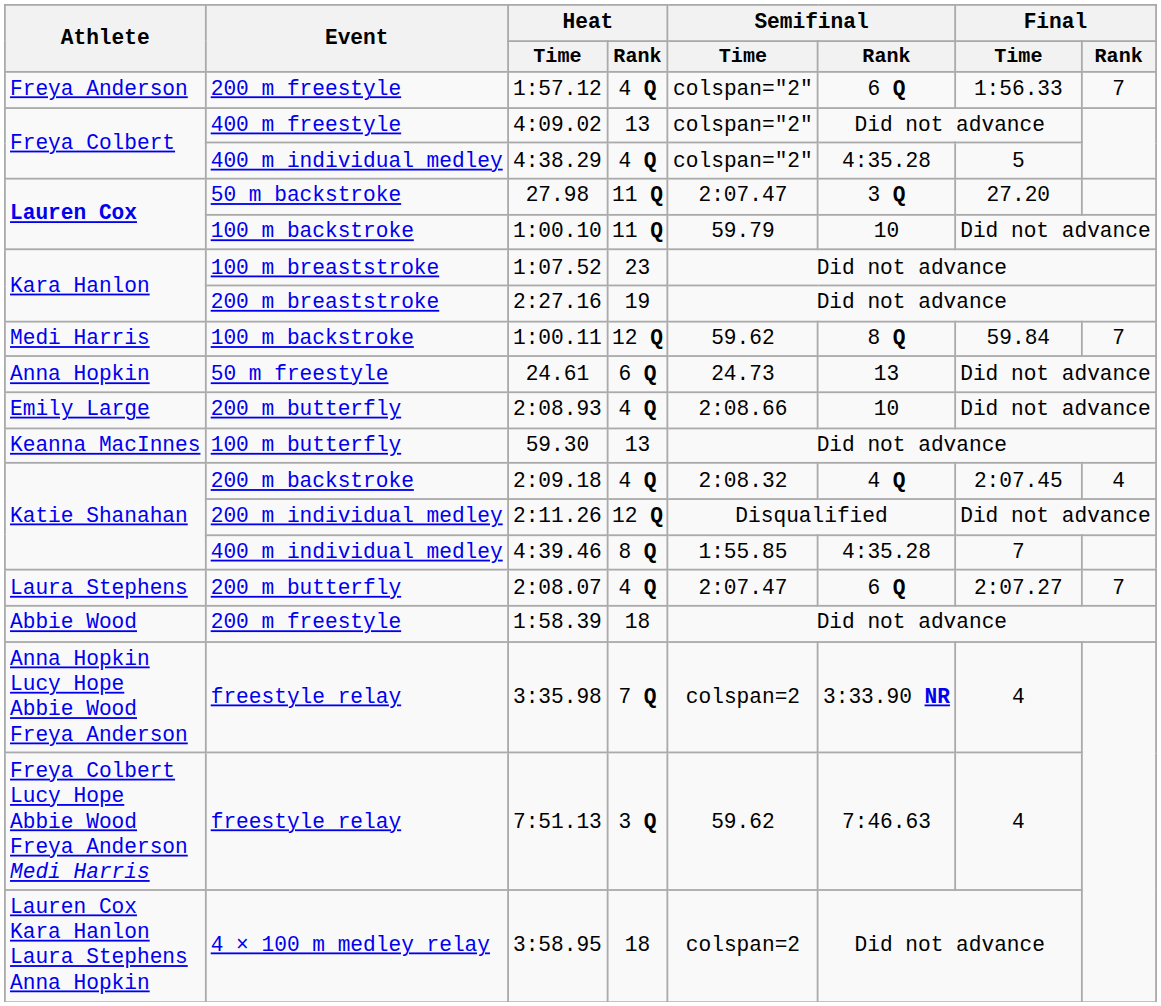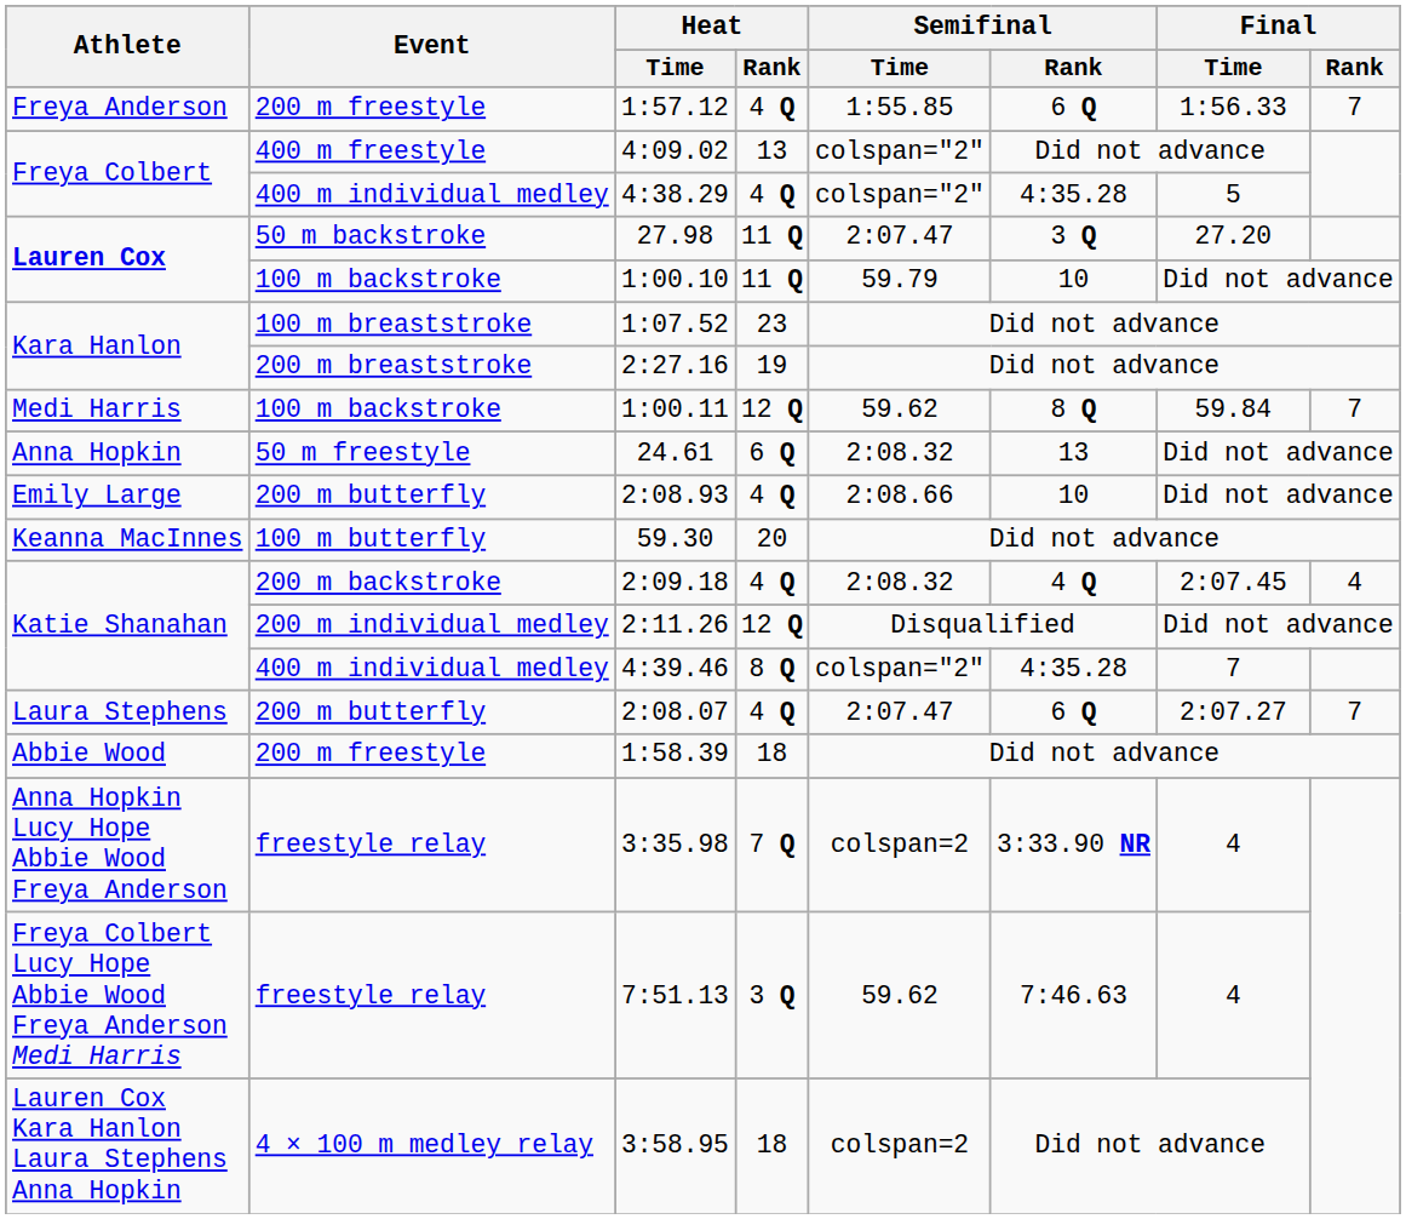1:57.12 | Semifinal / Time: colspan="2" -> 1:55.85
24.61 | Semifinal / Time: 24.73 -> 2:08.32
59.30 | Heat / Rank: 13 -> 20
4:39.46 | Semifinal / Time: 1:55.85 -> colspan="2"
